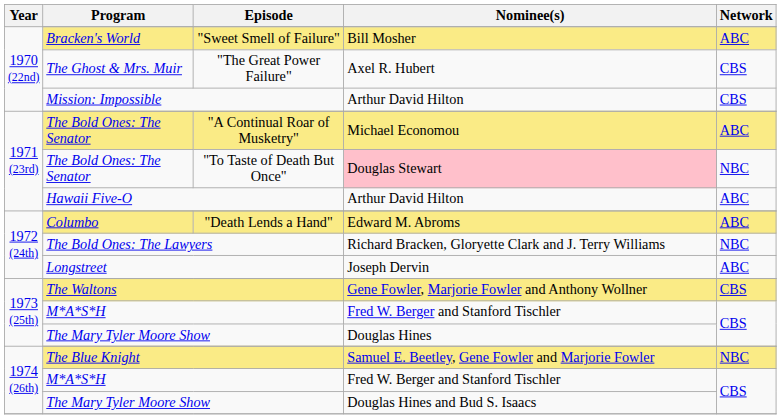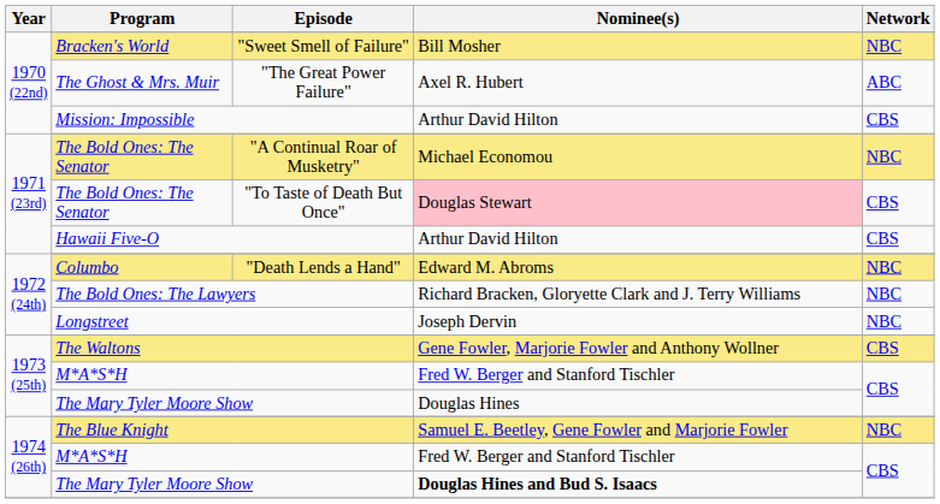"Sweet Smell of Failure" | Network: ABC -> NBC
"The Great Power Failure" | Network: CBS -> ABC
"A Continual Roar of Musketry" | Network: ABC -> NBC
"To Taste of Death But Once" | Network: NBC -> CBS
Hawaii Five-O | Network: ABC -> CBS
"Death Lends a Hand" | Network: ABC -> NBC
Longstreet | Network: ABC -> NBC
1974 (26th) / The Mary Tyler Moore Show | Nominee(s): normal -> bold
